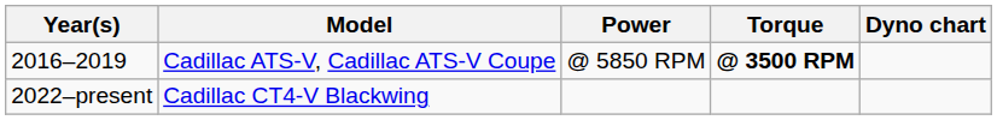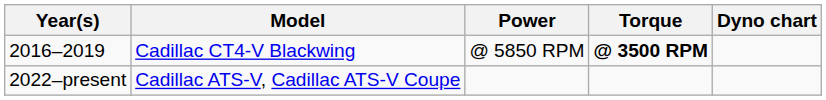2016–2019 | Model: Cadillac ATS-V, Cadillac ATS-V Coupe -> Cadillac CT4-V Blackwing
2022–present | Model: Cadillac CT4-V Blackwing -> Cadillac ATS-V, Cadillac ATS-V Coupe
